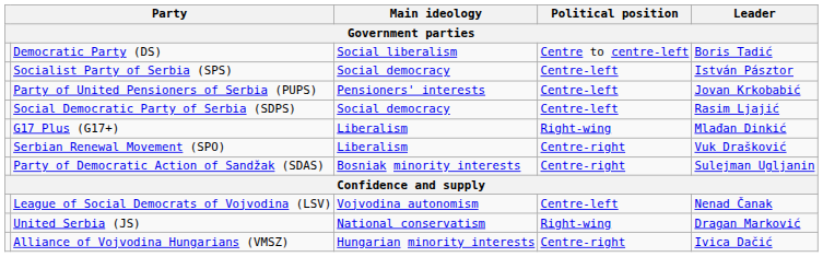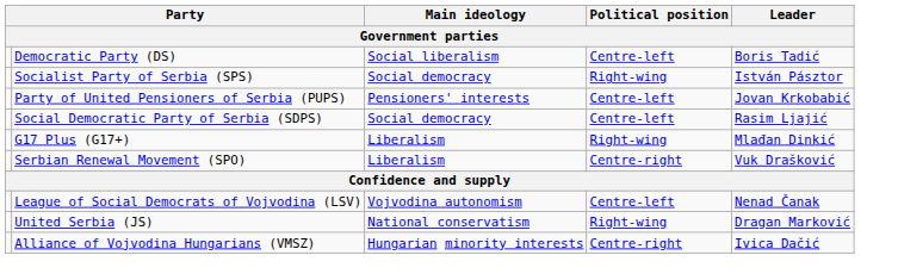Democratic Party (DS) | Political position: Centre to centre-left -> Centre-left
Socialist Party of Serbia (SPS) | Political position: Centre-left -> Right-wing
- row: Party of Democratic Action of Sandžak (SDAS) | Bosniak minority interests | Centre-right | Sulejman Ugljanin
